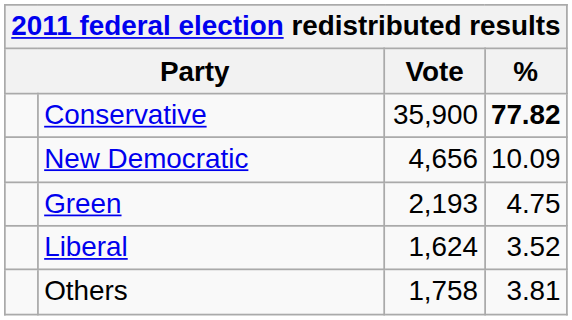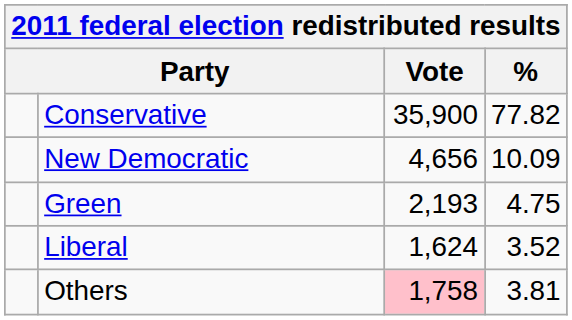Conservative | %: bold -> normal
Others | Vote: no background -> pink background
